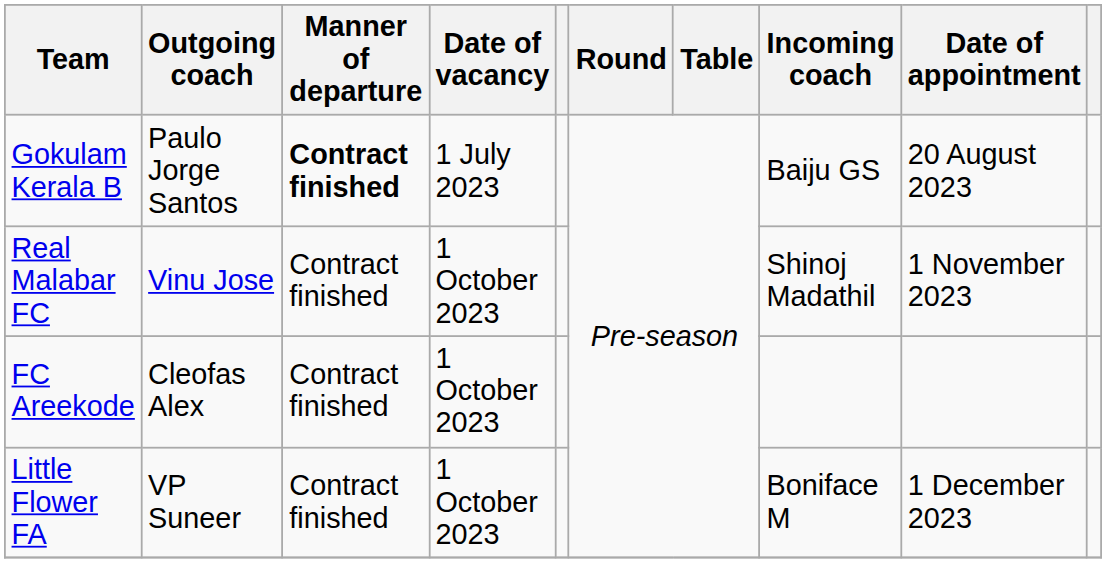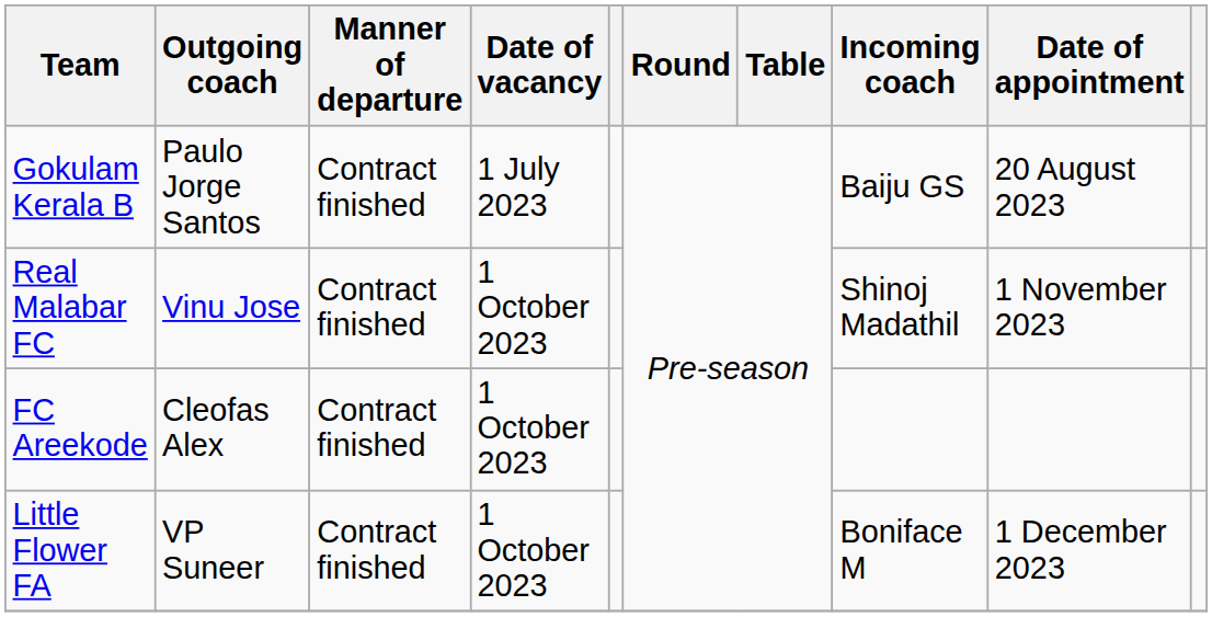Gokulam Kerala B | Manner of departure: bold -> normal
